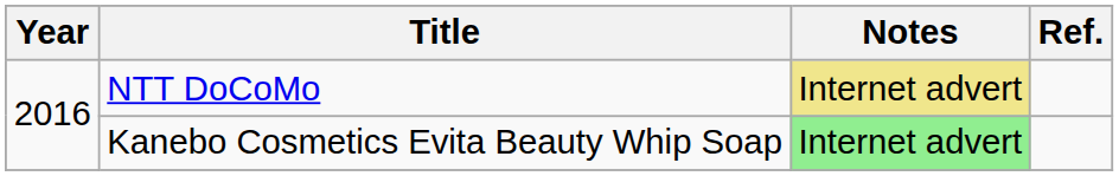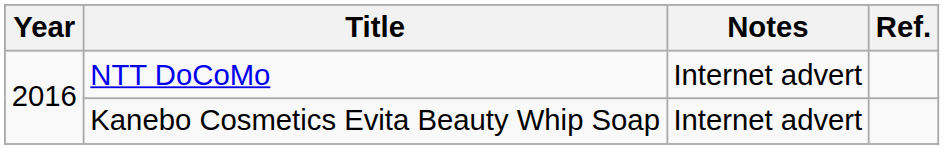NTT DoCoMo | Notes: khaki background -> no background
Kanebo Cosmetics Evita Beauty Whip Soap | Notes: lightgreen background -> no background
